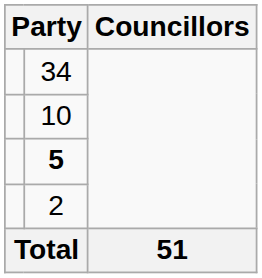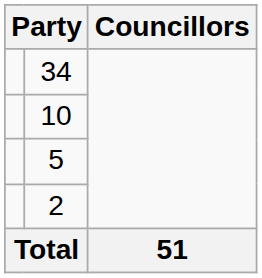5 | column 2: bold -> normal
